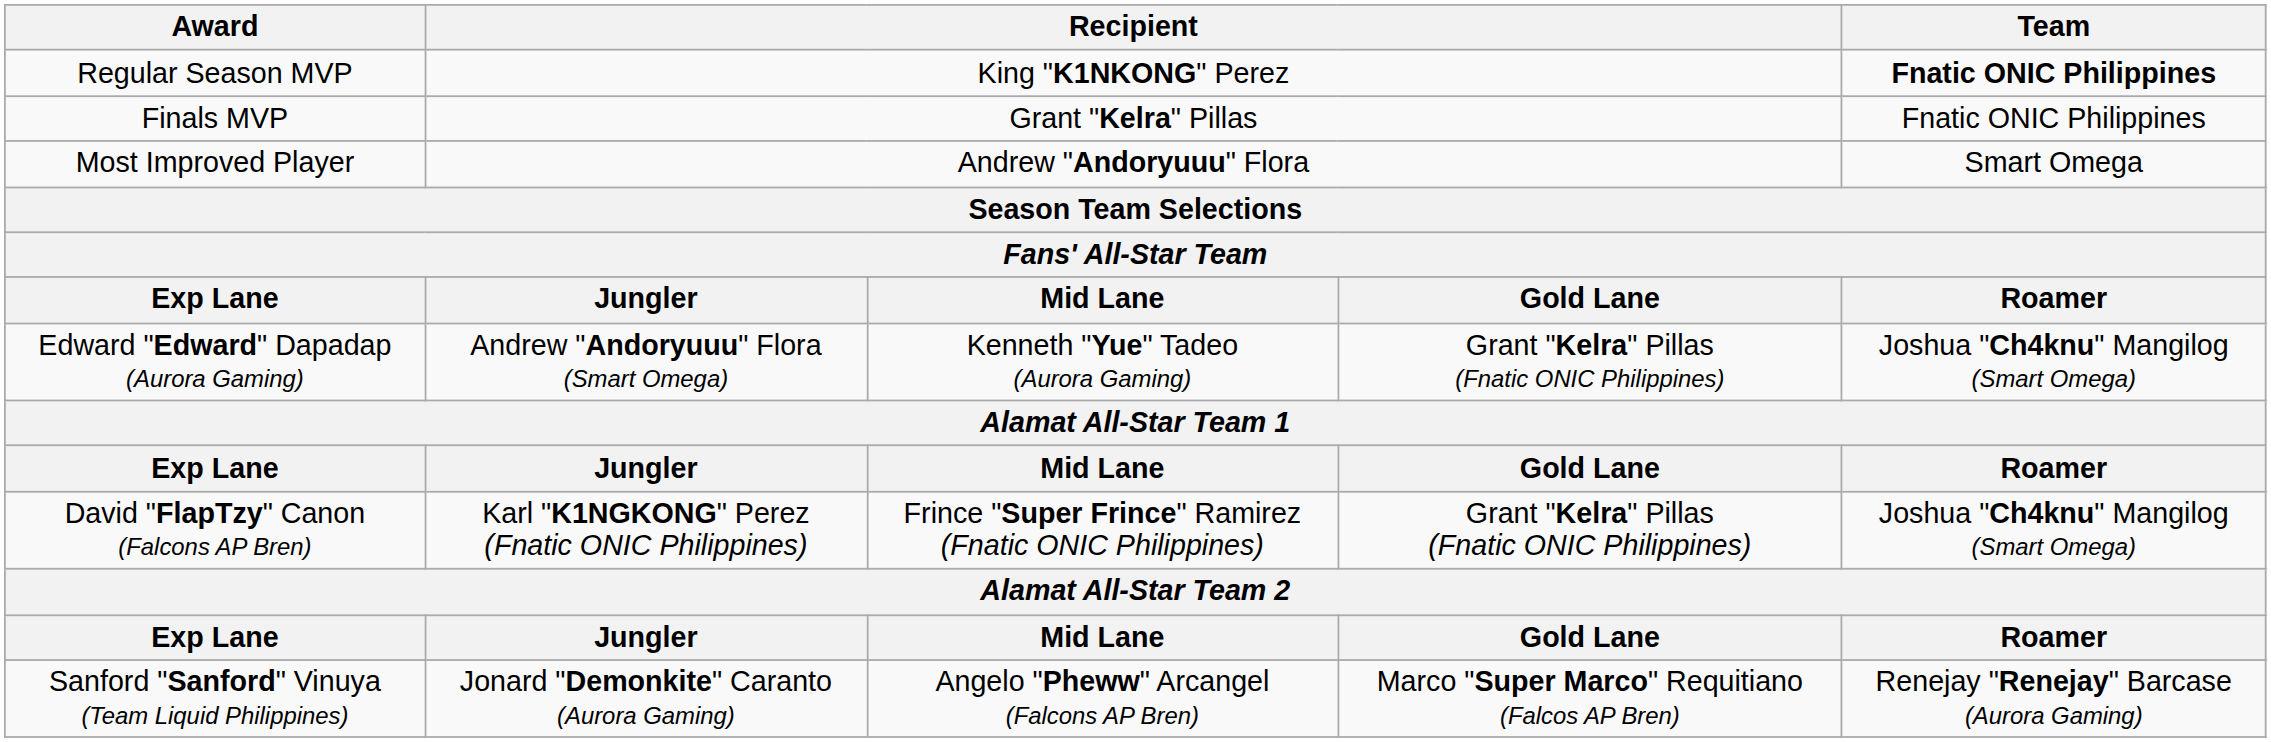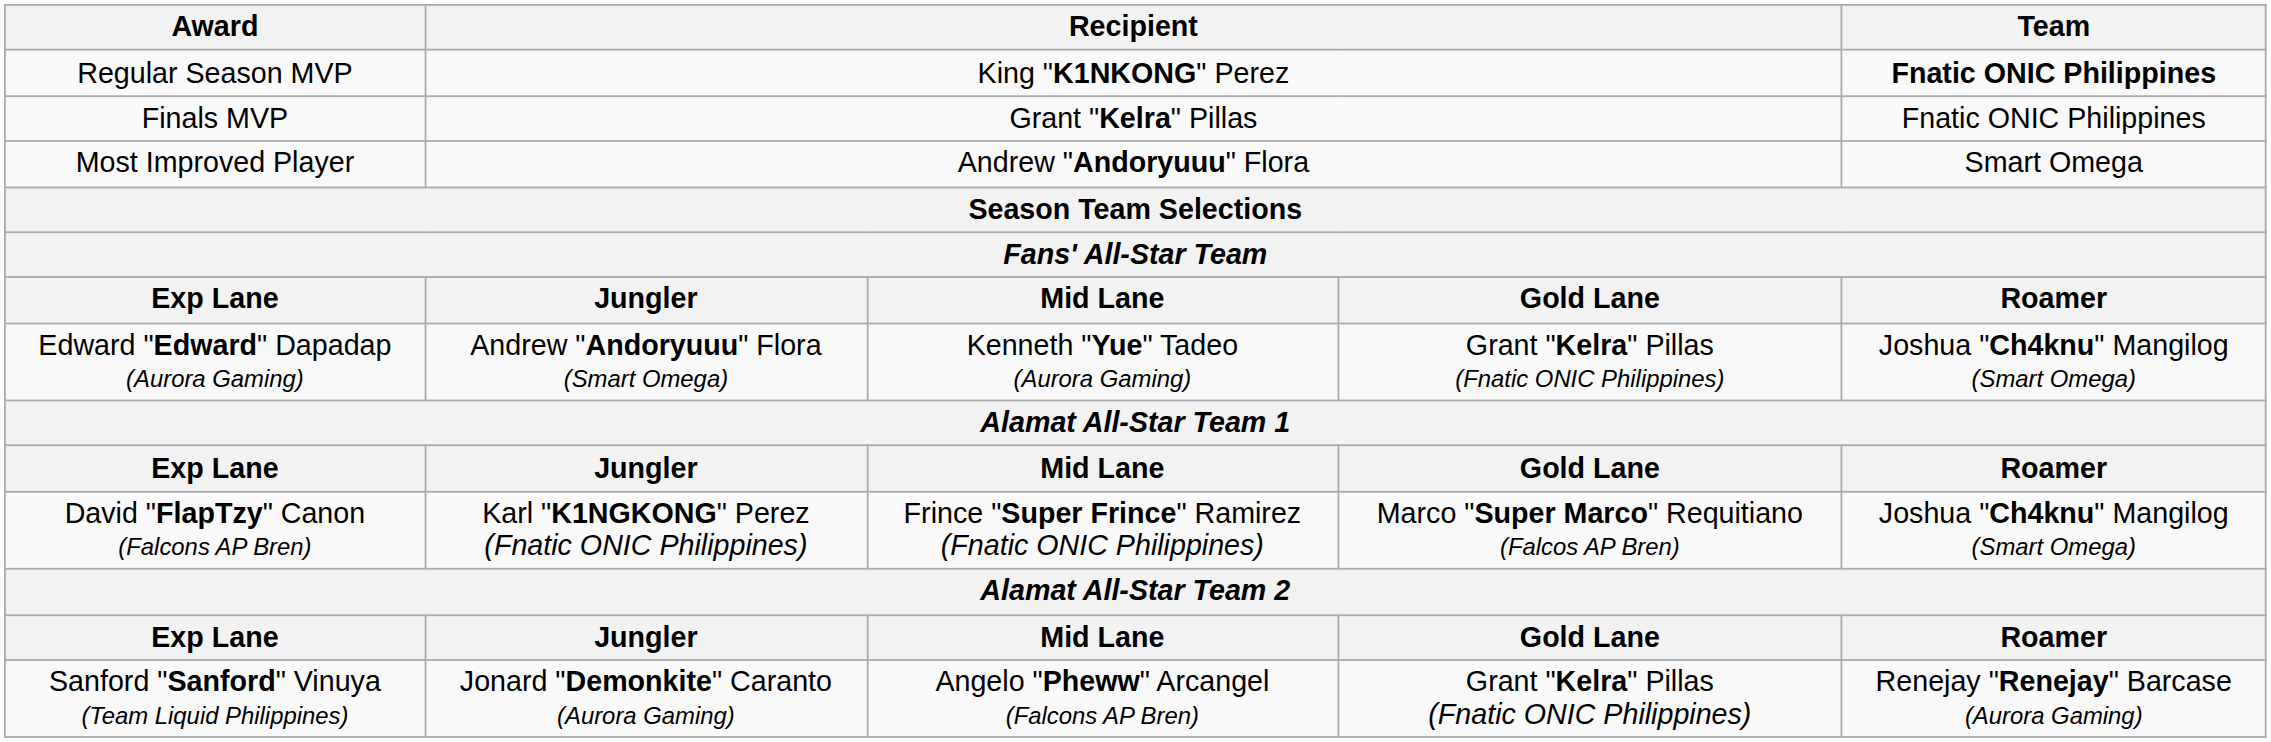David "FlapTzy" Canon (Falcons AP Bren) | column 4: Grant "Kelra" Pillas (Fnatic ONIC Philippines) -> Marco "Super Marco" Requitiano (Falcos AP Bren)
Sanford "Sanford" Vinuya (Team Liquid Philippines) | column 4: Marco "Super Marco" Requitiano (Falcos AP Bren) -> Grant "Kelra" Pillas (Fnatic ONIC Philippines)
